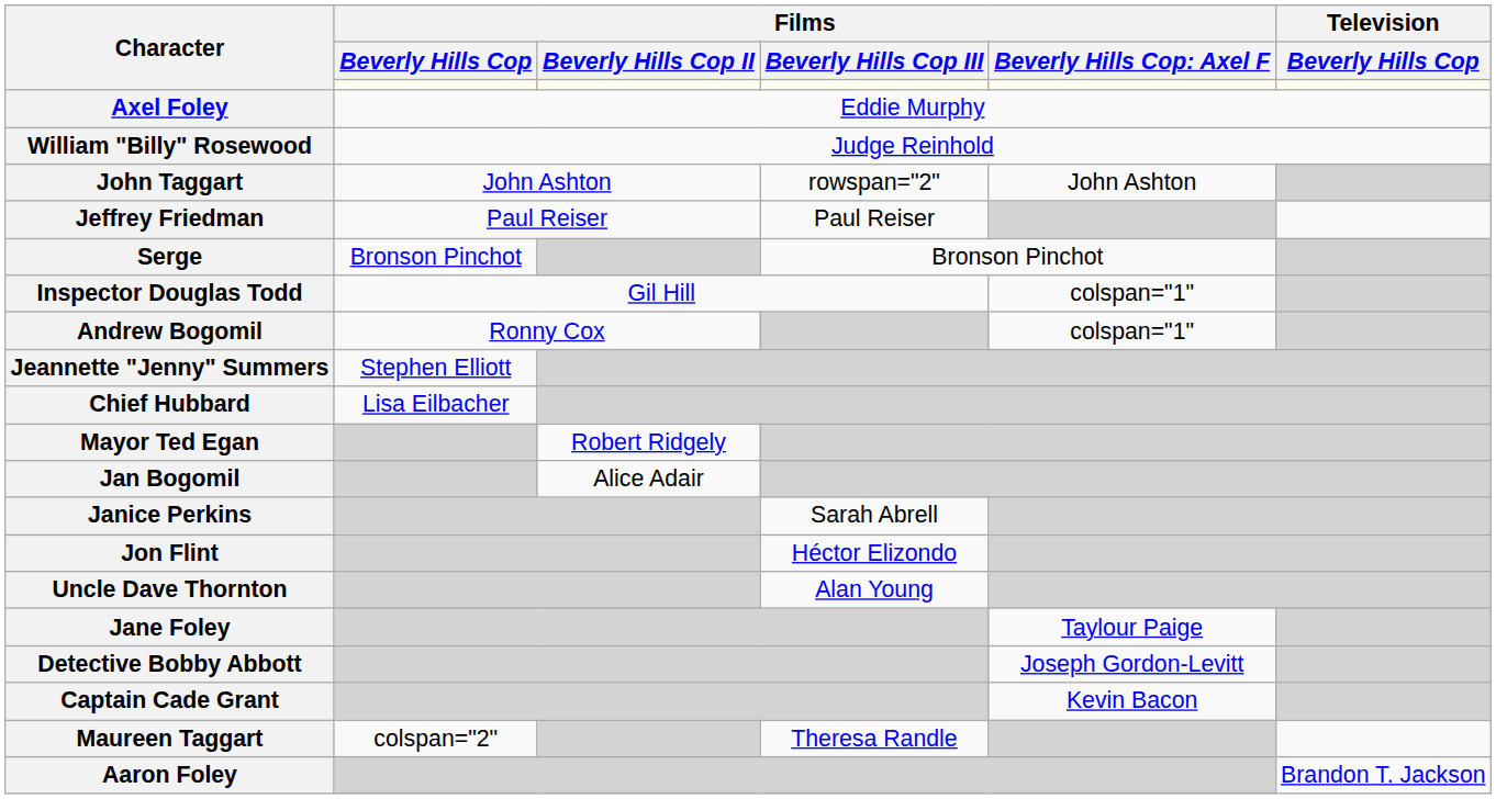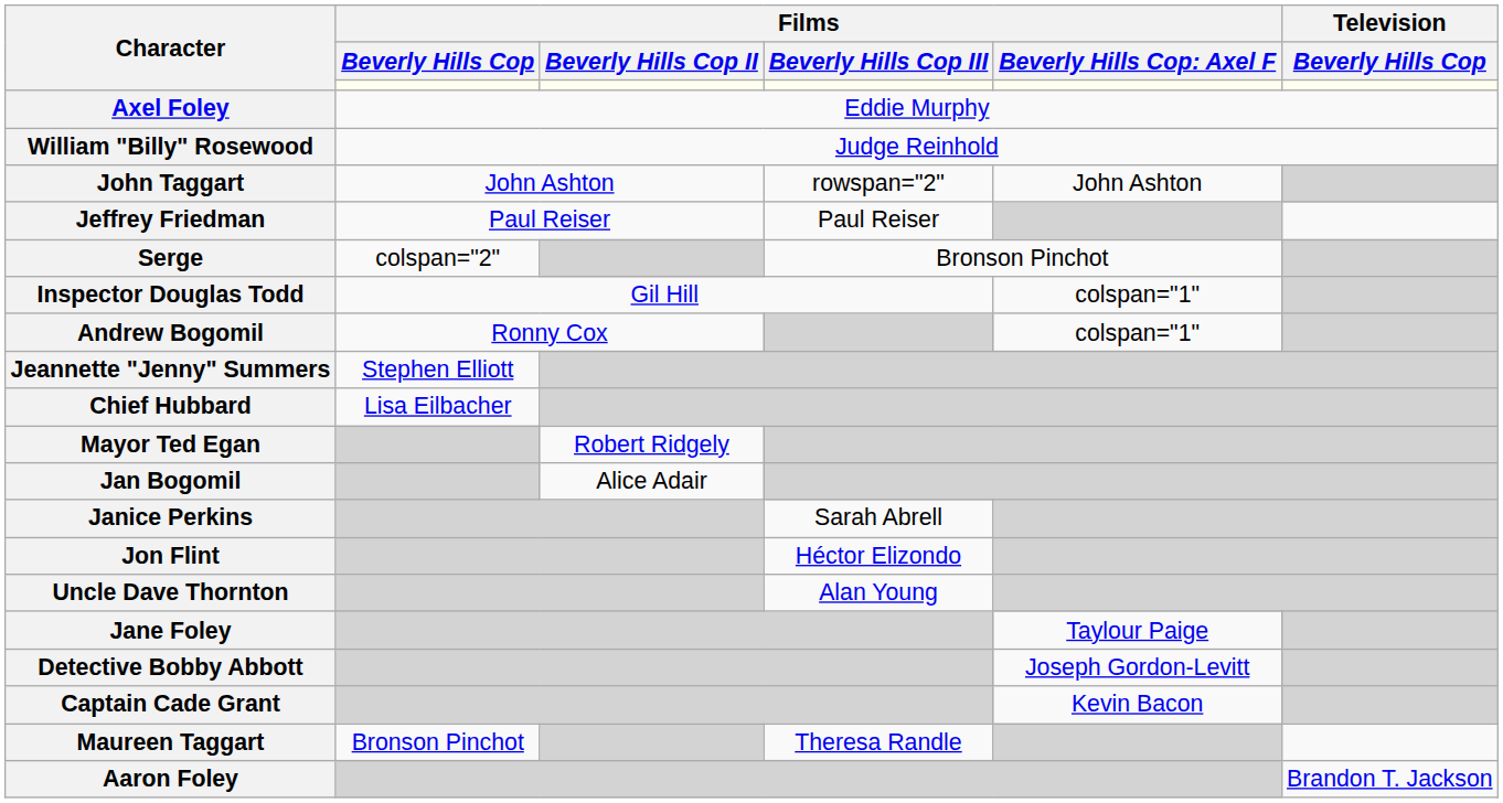Serge | Films / Beverly Hills Cop: Bronson Pinchot -> colspan="2"
Maureen Taggart | Films / Beverly Hills Cop: colspan="2" -> Bronson Pinchot
